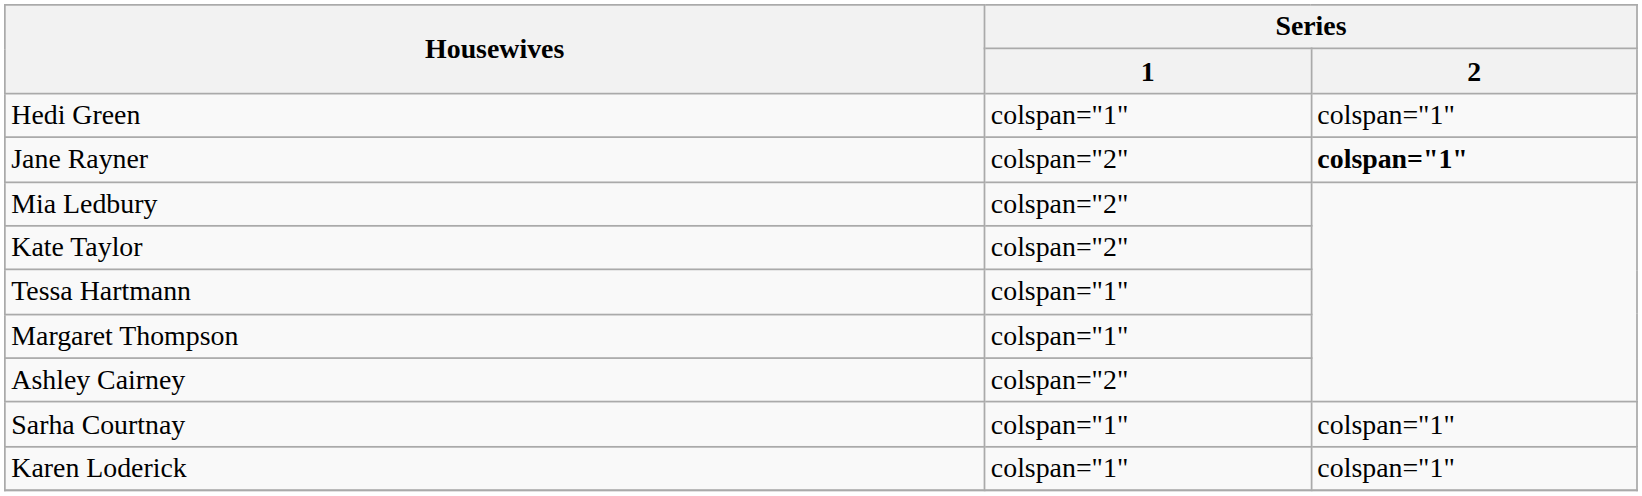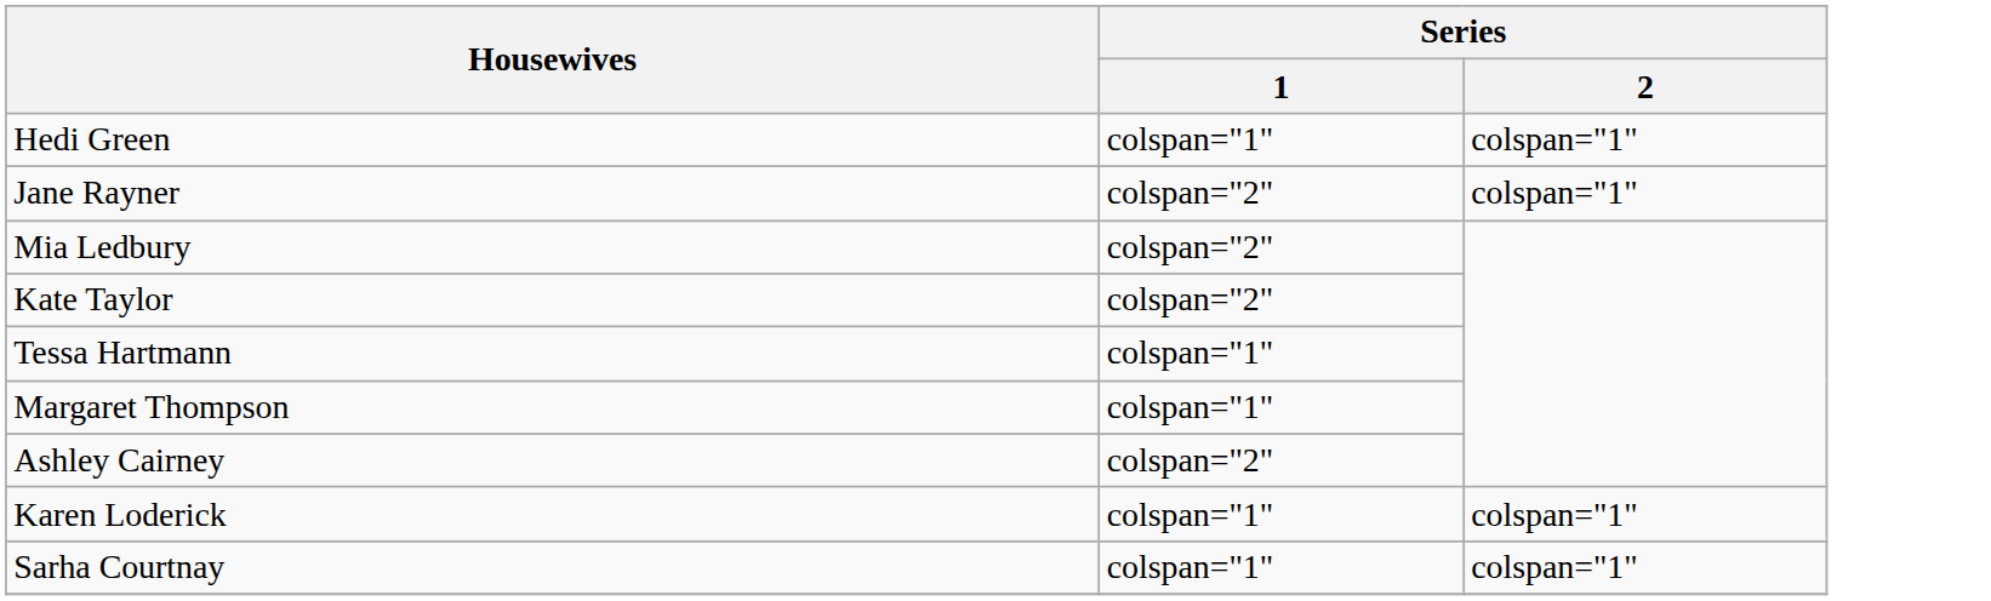Jane Rayner | Series / 2: bold -> normal
rows swapped: Sarha Courtnay <-> Karen Loderick
